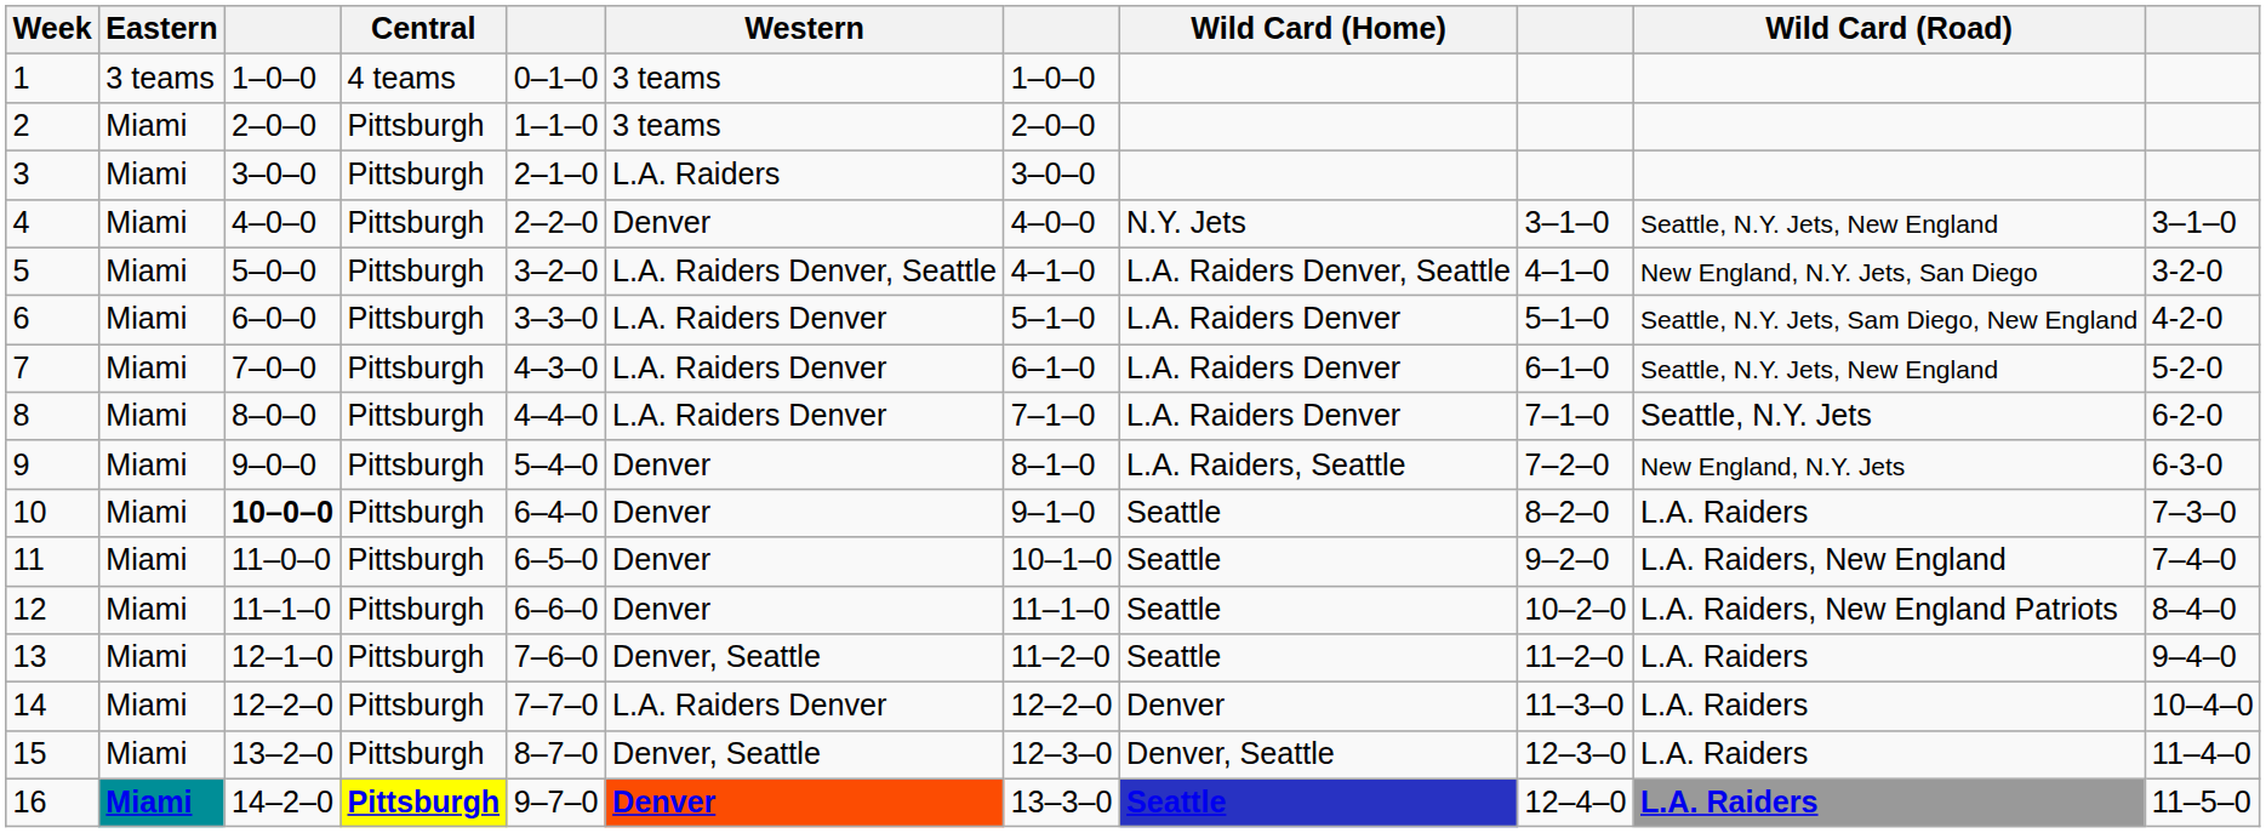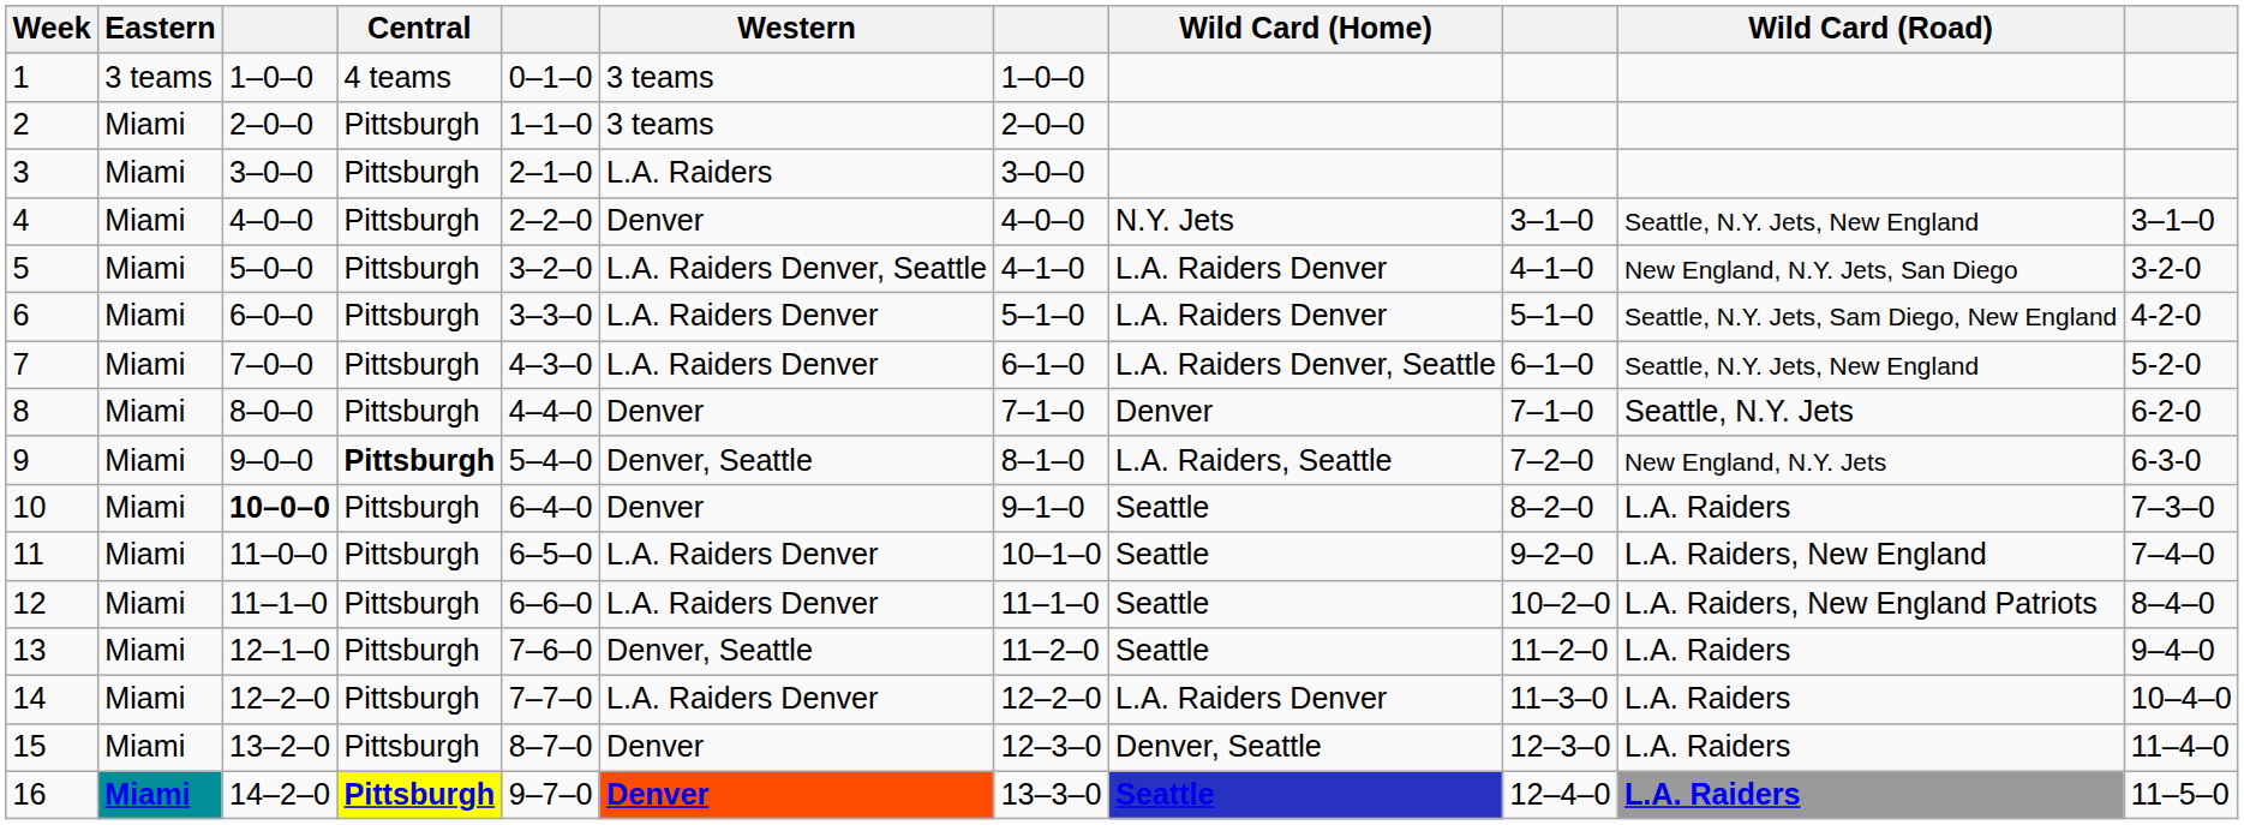5 | Wild Card (Home): L.A. Raiders Denver, Seattle -> L.A. Raiders Denver
7 | Wild Card (Home): L.A. Raiders Denver -> L.A. Raiders Denver, Seattle
8 | Western: L.A. Raiders Denver -> Denver
8 | Wild Card (Home): L.A. Raiders Denver -> Denver
9 | Central: normal -> bold
9 | Western: Denver -> Denver, Seattle
11 | Western: Denver -> L.A. Raiders Denver
12 | Western: Denver -> L.A. Raiders Denver
14 | Wild Card (Home): Denver -> L.A. Raiders Denver
15 | Western: Denver, Seattle -> Denver
